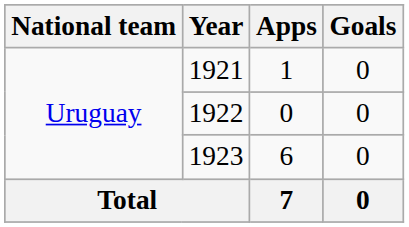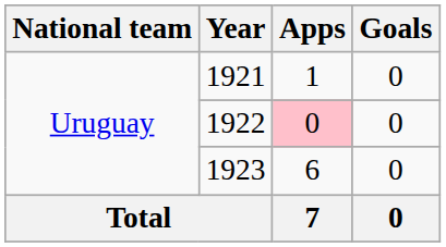1922 | Apps: no background -> pink background
